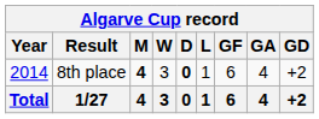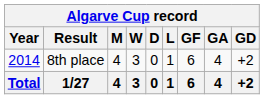8th place | M: bold -> normal
8th place | D: bold -> normal
